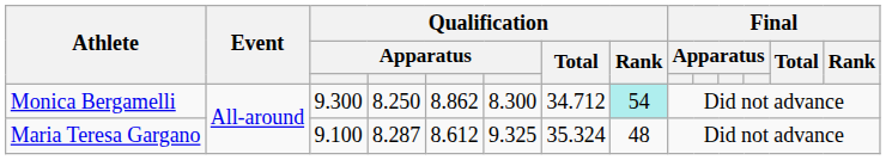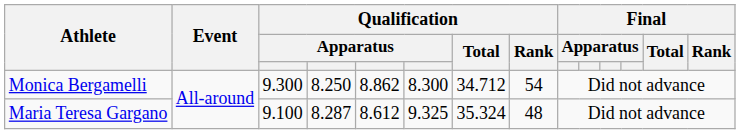row 4 | Qualification / Rank: paleturquoise background -> no background
